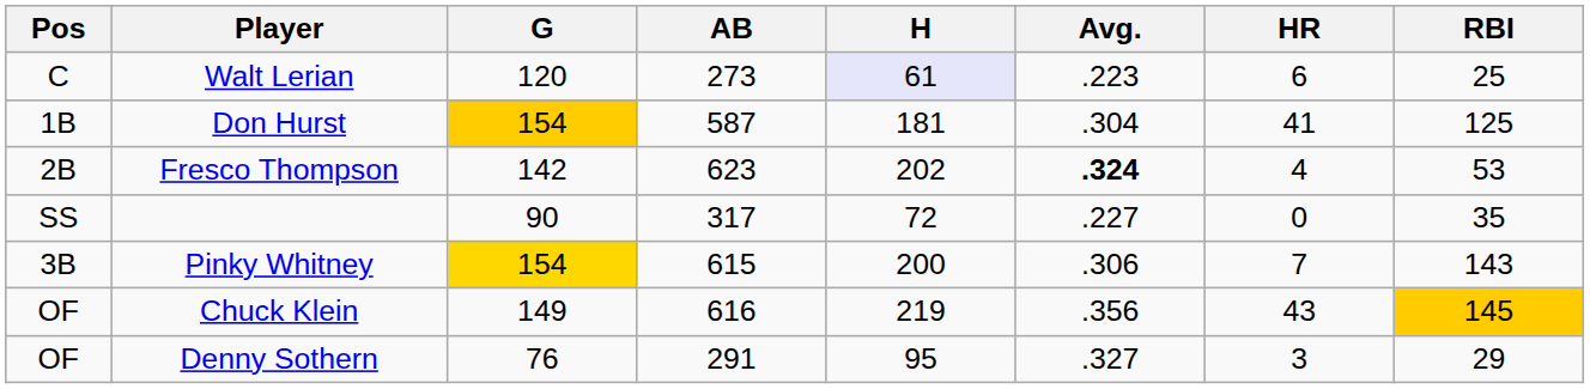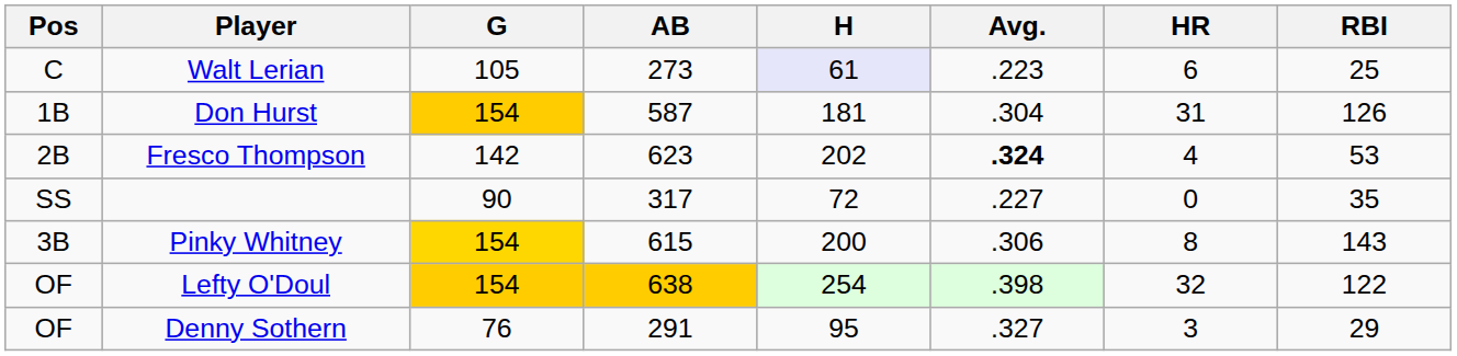Walt Lerian | G: 120 -> 105
Don Hurst | HR: 41 -> 31
Don Hurst | RBI: 125 -> 126
Pinky Whitney | HR: 7 -> 8
- row: OF | Chuck Klein | 149 | 616 | 219 | .356 | 43 | 145
+ row: OF | Lefty O'Doul | 154 | 638 | 254 | .398 | 32 | 122
